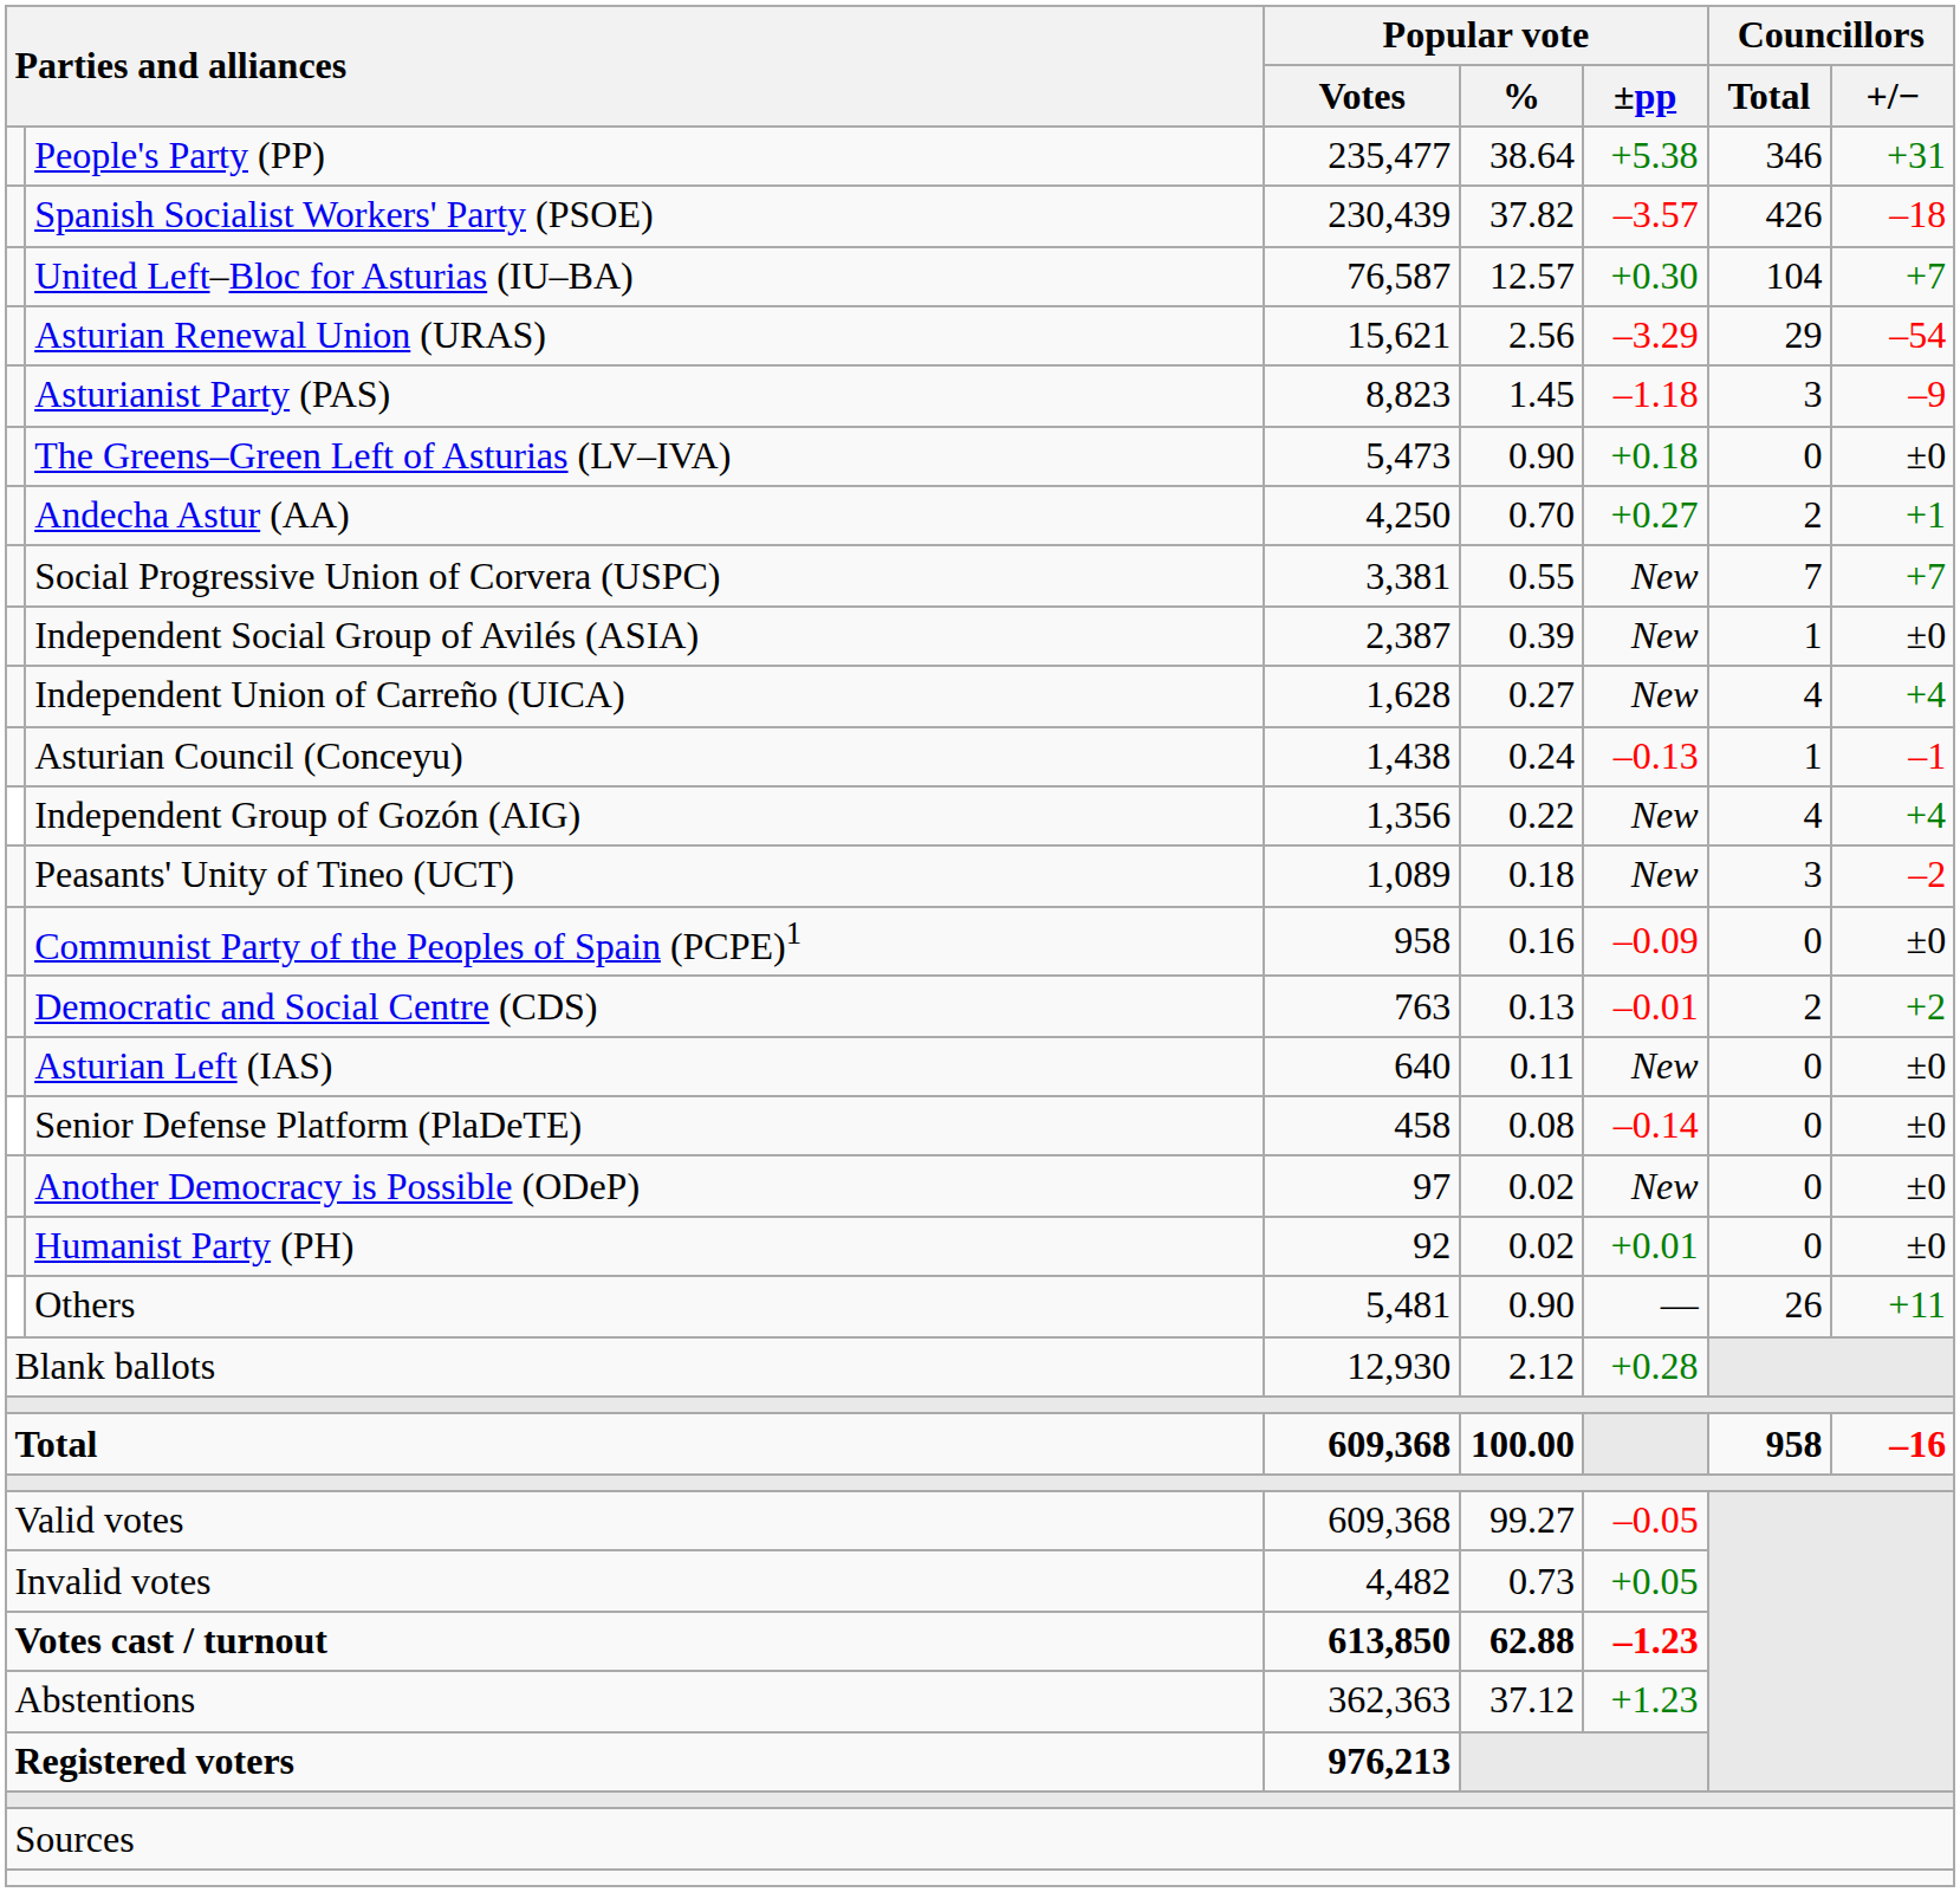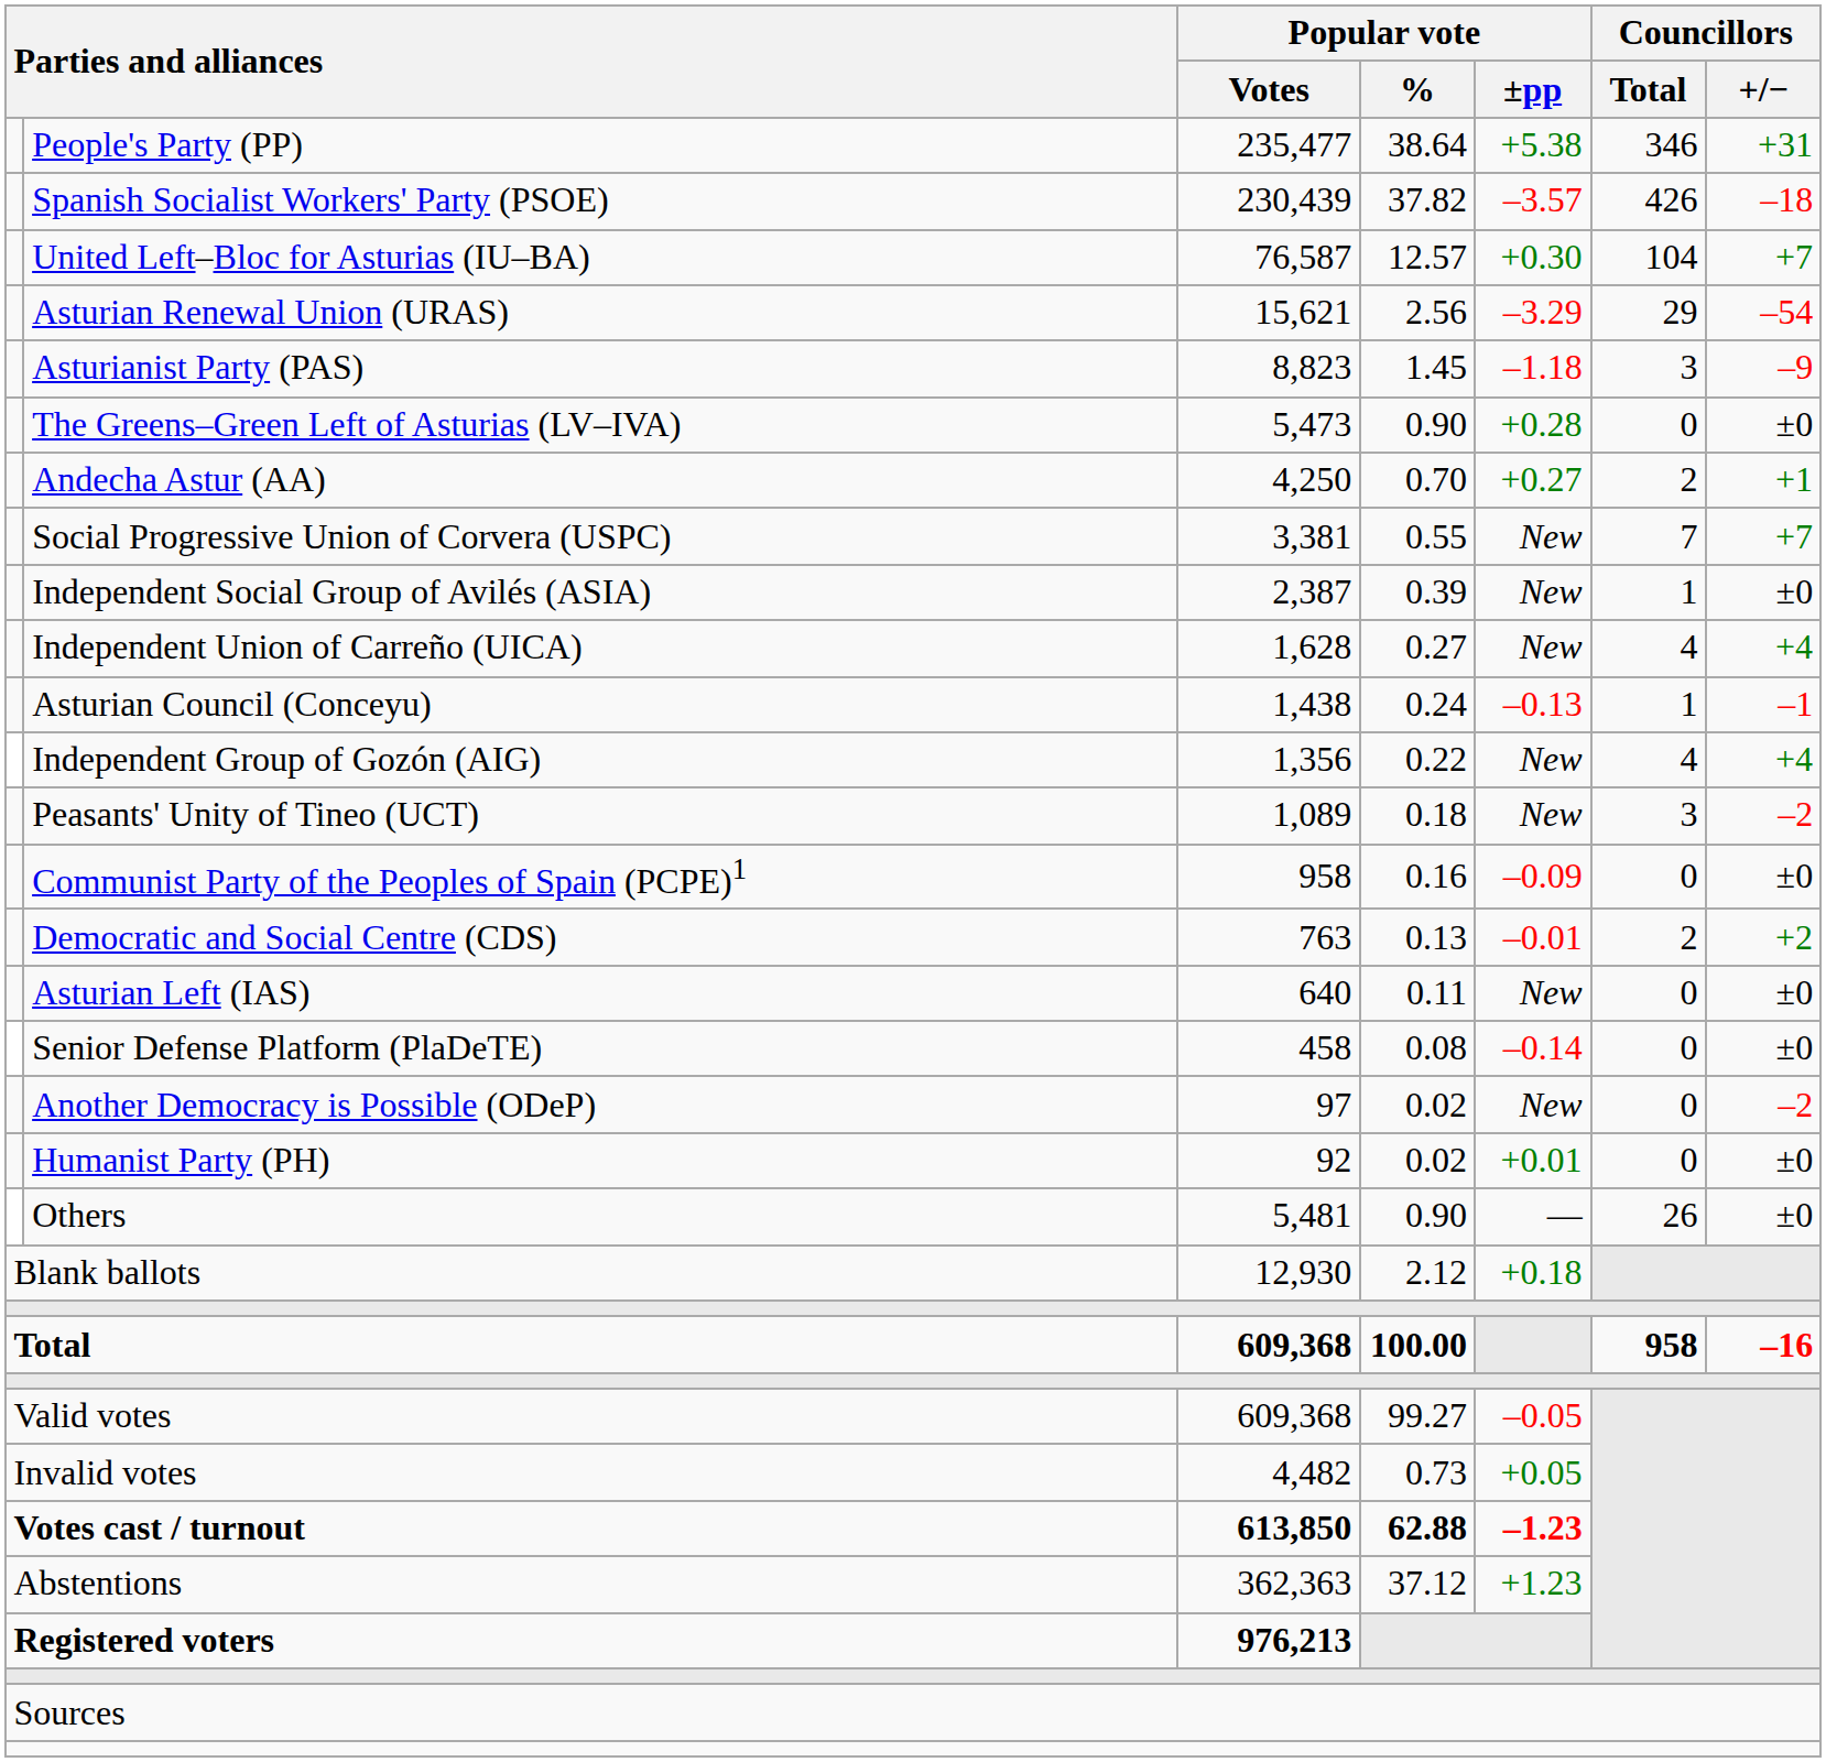The Greens–Green Left of Asturias (LV–IVA) | Popular vote / ±pp: +0.18 -> +0.28
Another Democracy is Possible (ODeP) | Councillors / +/−: ±0 -> –2
Others | Councillors / +/−: +11 -> ±0
Blank ballots | Popular vote / ±pp: +0.28 -> +0.18
